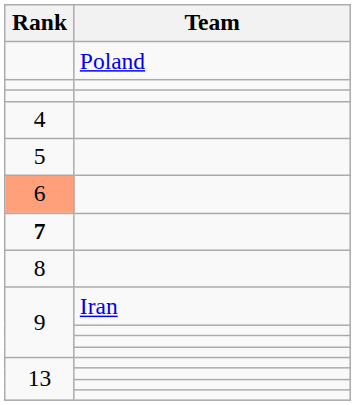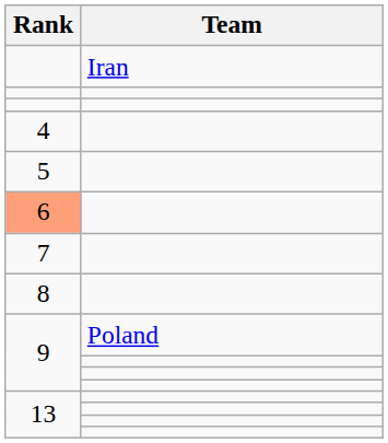row 2 | Team: Poland -> Iran
row 8 | Rank: bold -> normal
row 10 | Team: Iran -> Poland
